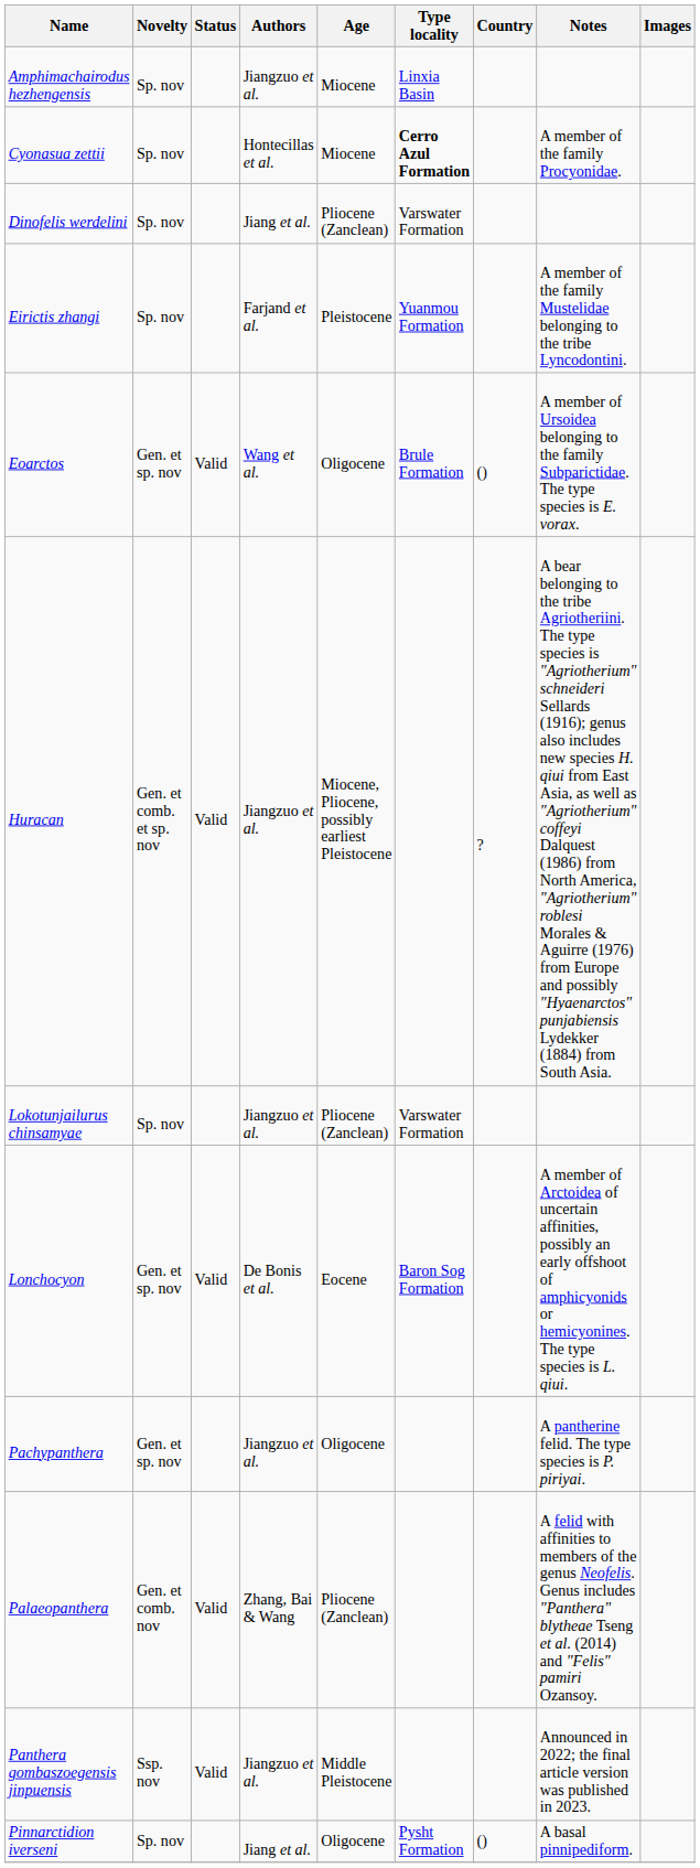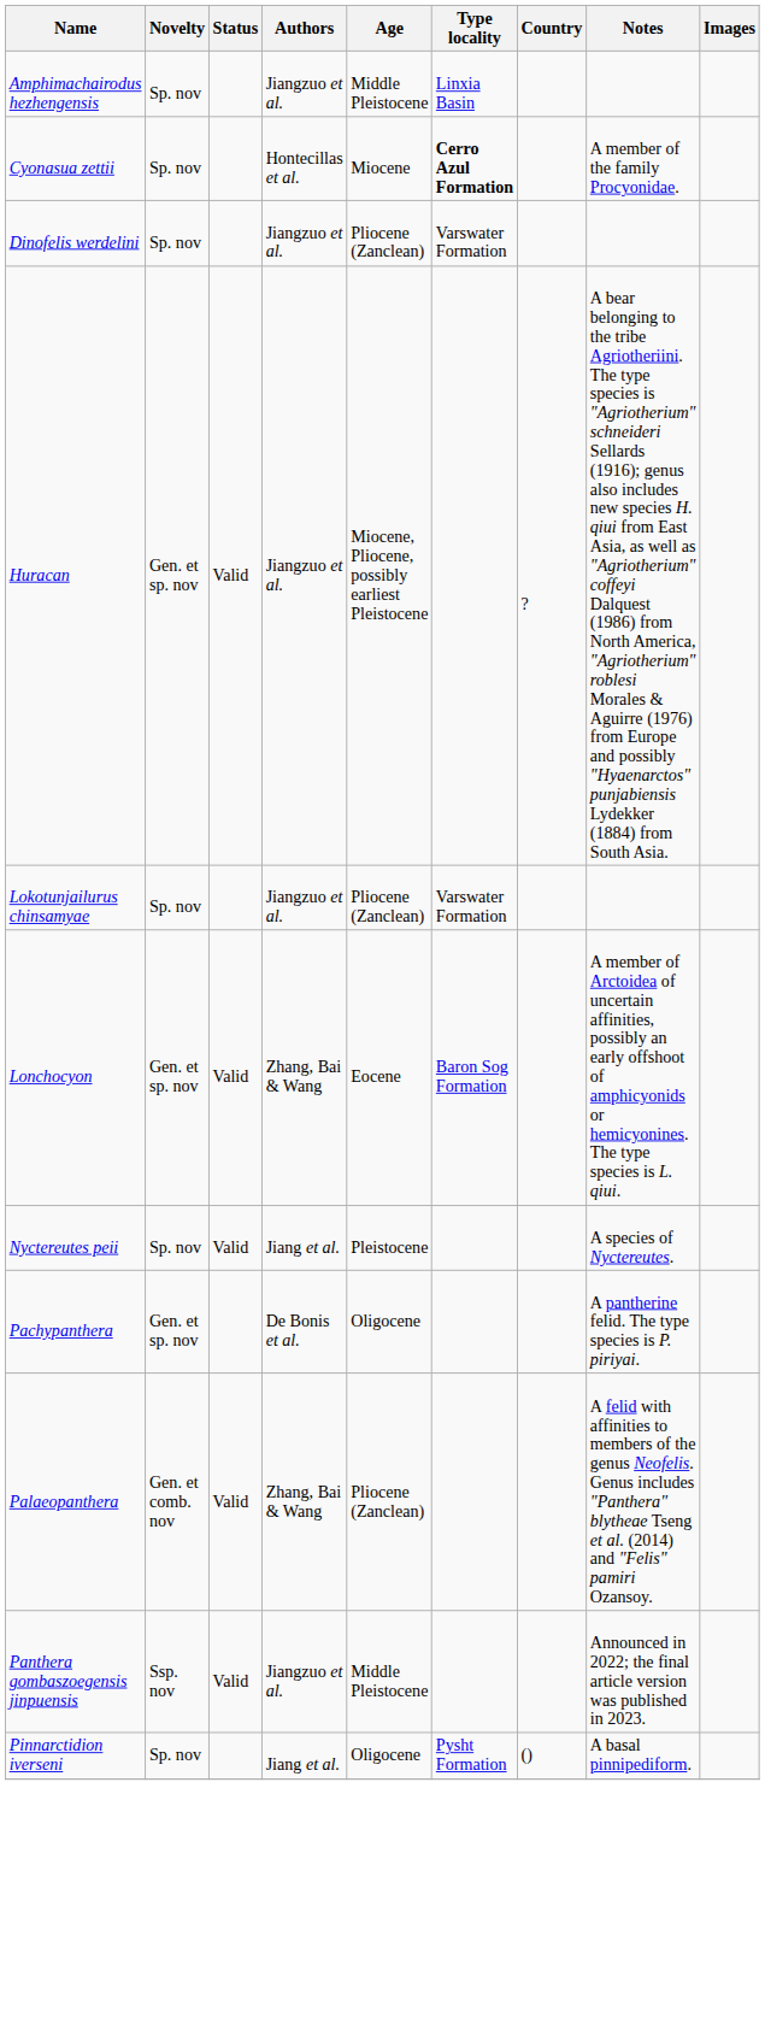Amphimachairodus hezhengensis | Age: Miocene -> Middle Pleistocene
Dinofelis werdelini | Authors: Jiang et al. -> Jiangzuo et al.
- row: Eirictis zhangi | Sp. nov | Farjand et al. | Pleistocene | Yuanmou Formation | A member of the family Mustelidae belonging to the tribe Lyncodontini.
- row: Eoarctos | Gen. et sp. nov | Valid | Wang et al. | Oligocene | Brule Formation | () | A member of Ursoidea belonging to the family Subparictidae. The type species is E. vorax.
Huracan | Novelty: Gen. et comb. et sp. nov -> Gen. et sp. nov
Lonchocyon | Authors: De Bonis et al. -> Zhang, Bai & Wang
+ row: Nyctereutes peii | Sp. nov | Valid | Jiang et al. | Pleistocene | A species of Nyctereutes.
Pachypanthera | Authors: Jiangzuo et al. -> De Bonis et al.
